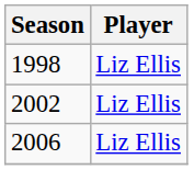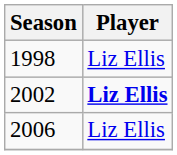2002 | Player: normal -> bold
